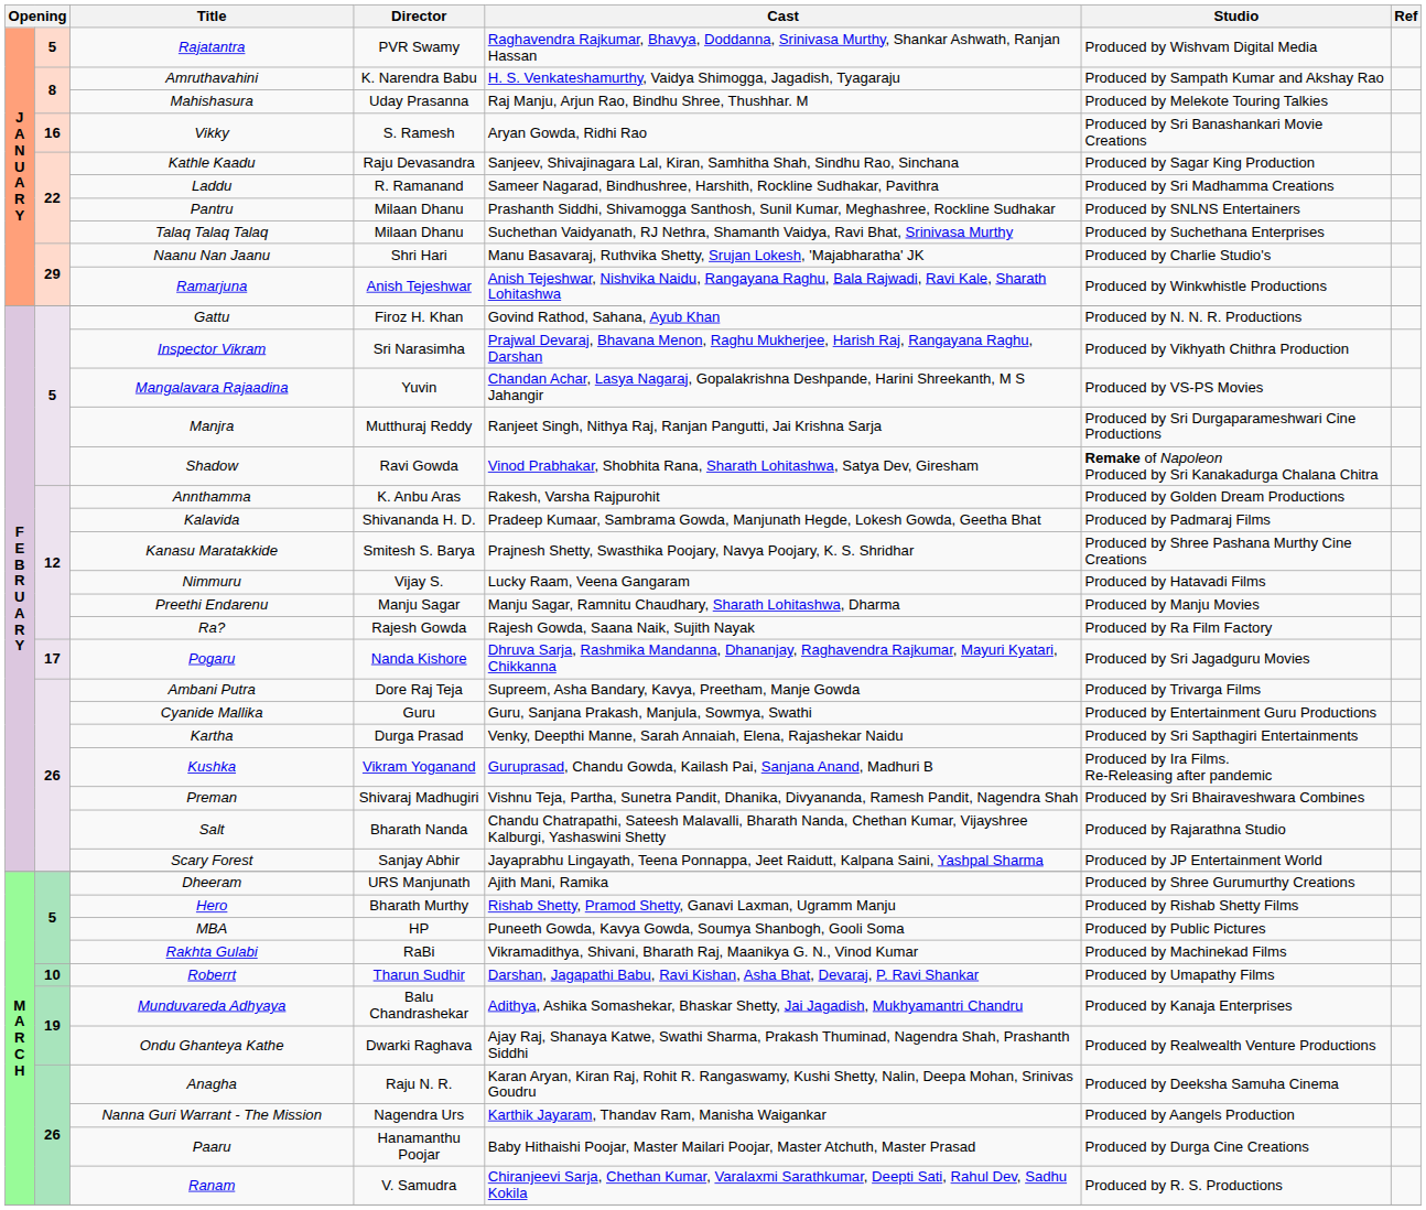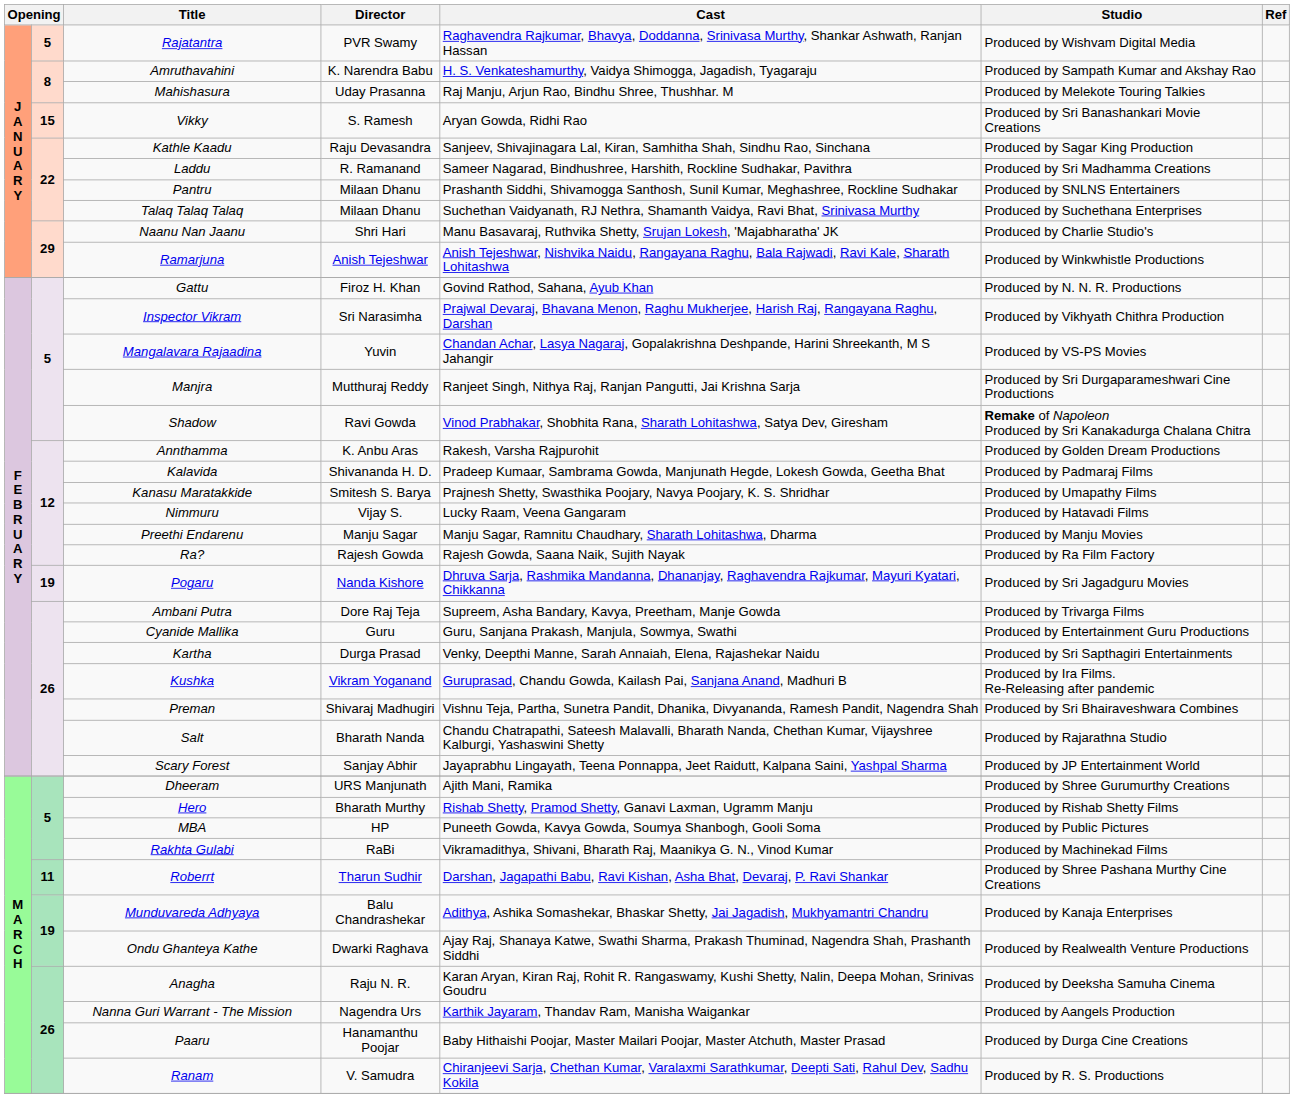Vikky | column 2: 16 -> 15
Kanasu Maratakkide | Studio: Produced by Shree Pashana Murthy Cine Creations -> Produced by Umapathy Films
Pogaru | column 2: 17 -> 19
Roberrt | column 2: 10 -> 11
Roberrt | Studio: Produced by Umapathy Films -> Produced by Shree Pashana Murthy Cine Creations
